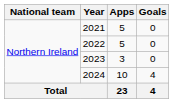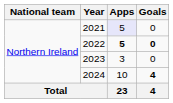2021 | Apps: no background -> lavender background
2022 | Apps: normal -> bold
2022 | Goals: normal -> bold
2024 | Goals: normal -> bold
